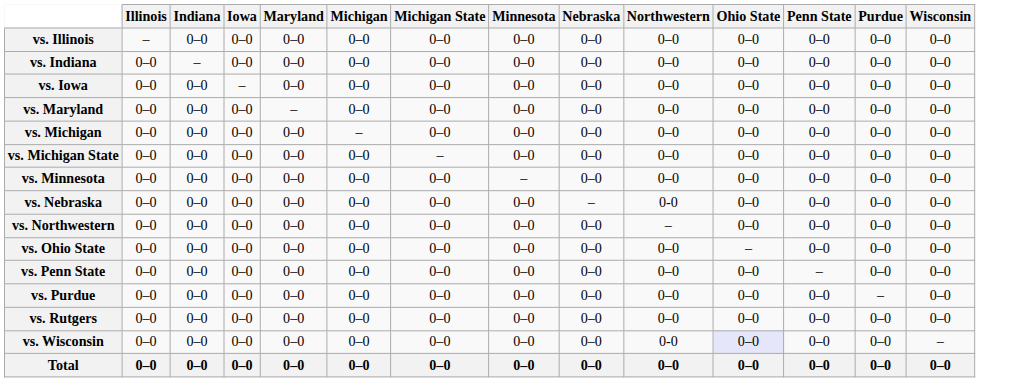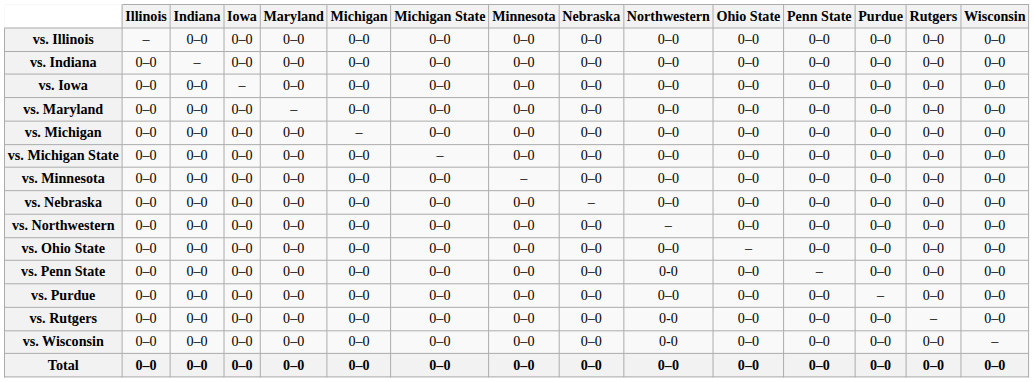+ column: Rutgers | 0–0 | 0–0 | 0–0 | 0–0 | 0–0 | 0–0 | 0–0 | 0–0 | 0–0 | 0–0 | 0–0 | 0–0 | – | 0–0 | 0–0
vs. Nebraska | Northwestern: 0-0 -> 0–0
vs. Penn State | Northwestern: 0–0 -> 0-0
vs. Rutgers | Northwestern: 0–0 -> 0-0
vs. Wisconsin | Ohio State: lavender background -> no background
